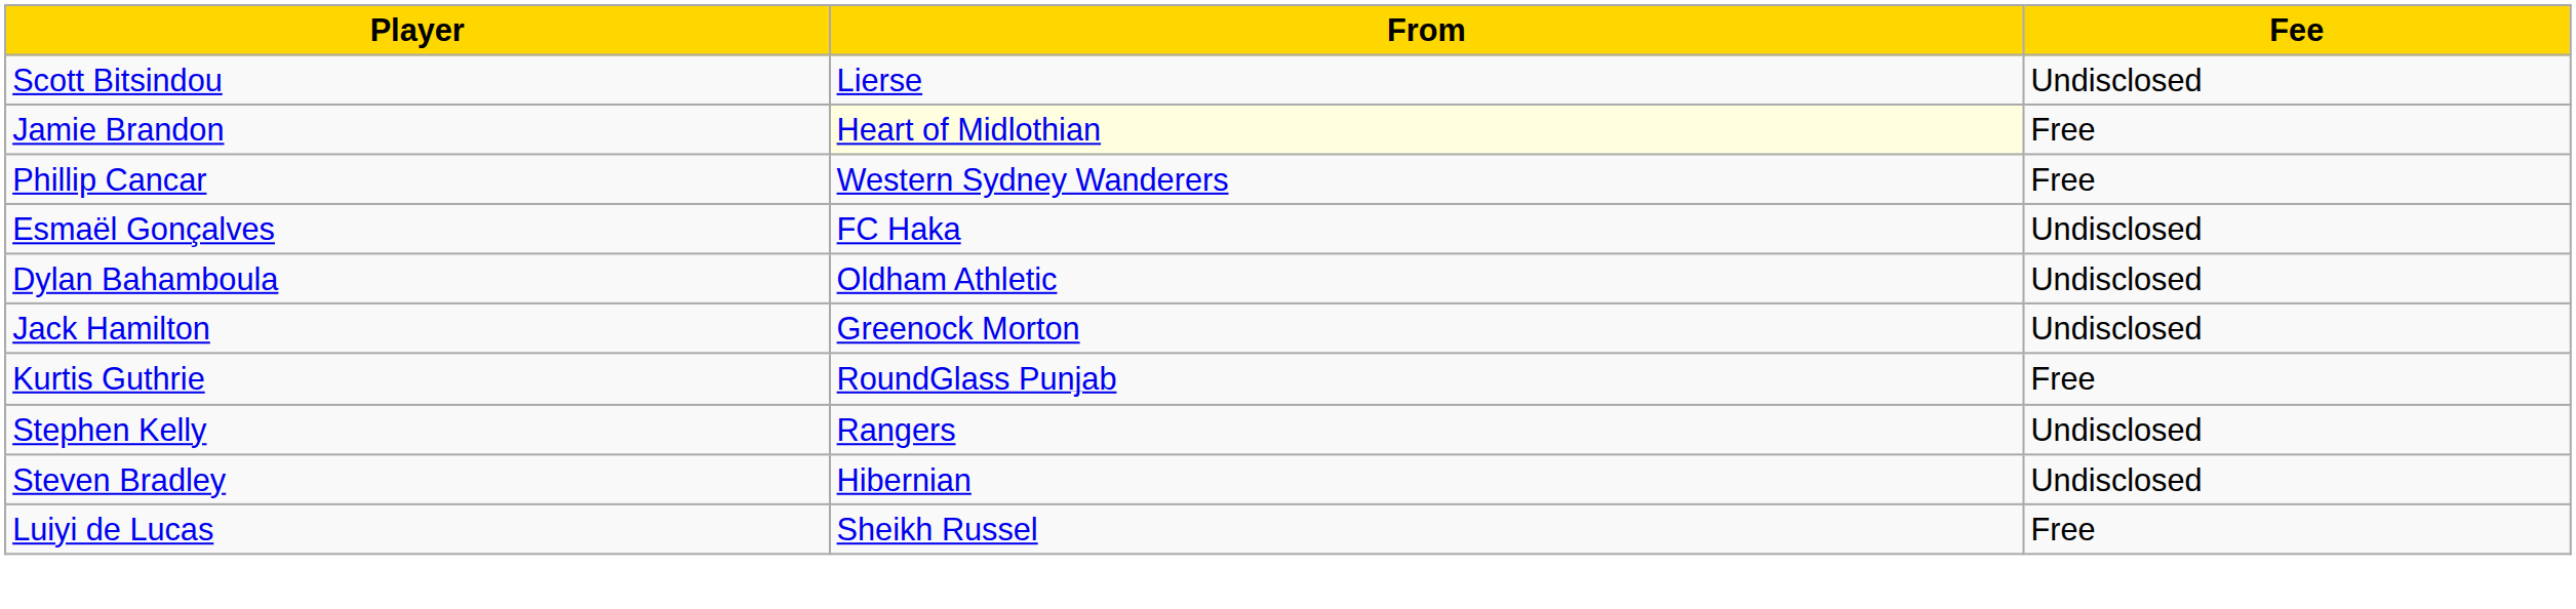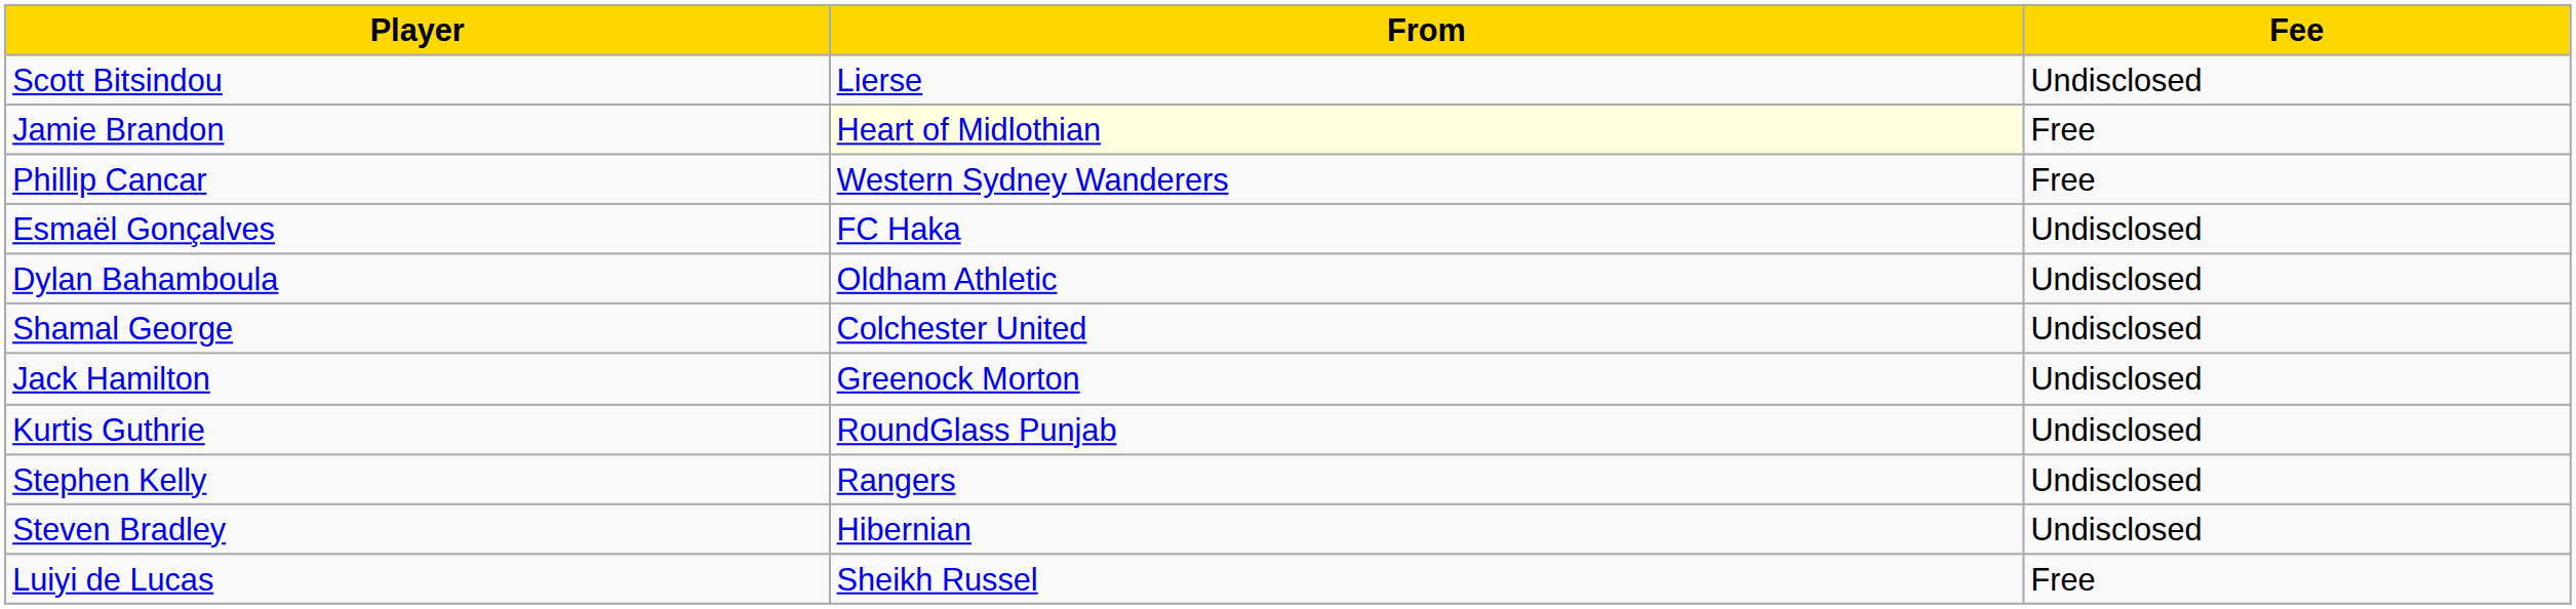+ row: Shamal George | Colchester United | Undisclosed
Kurtis Guthrie | Fee: Free -> Undisclosed
